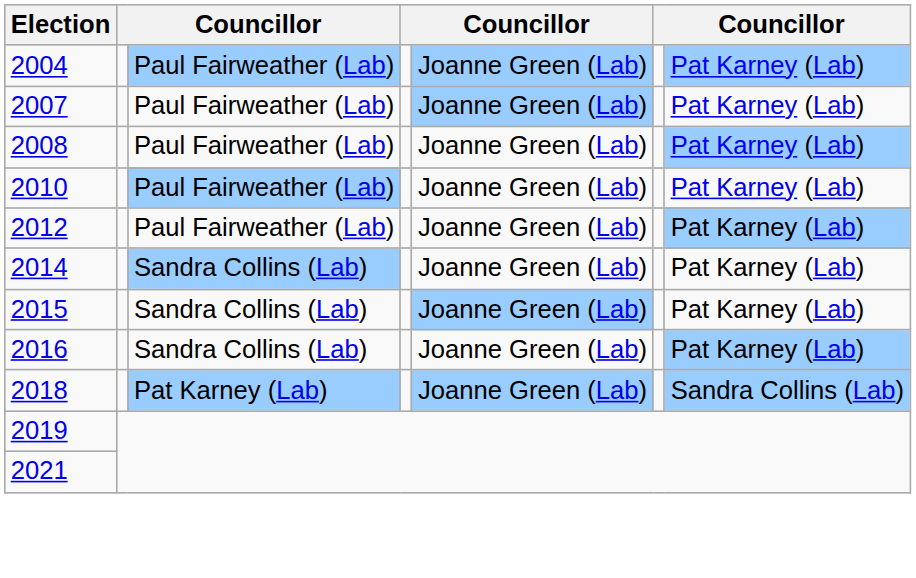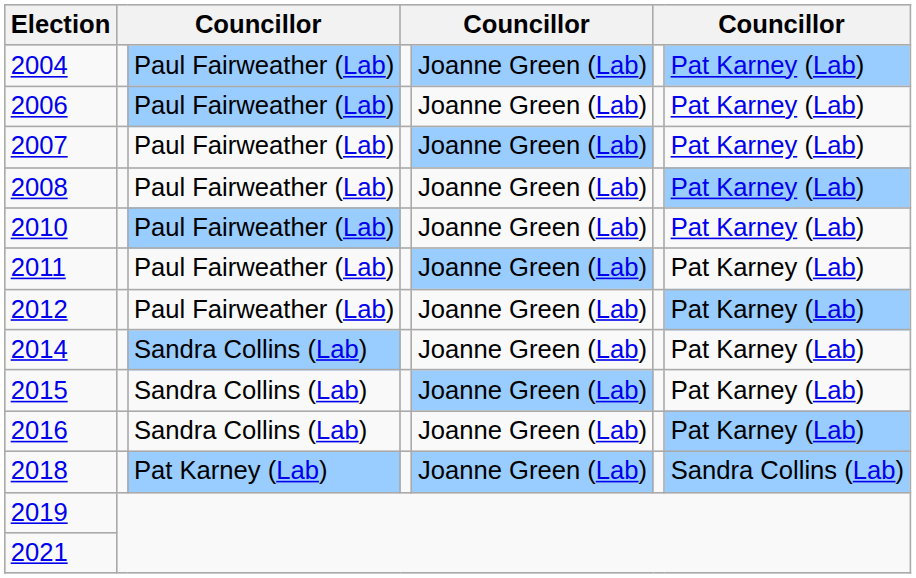+ row: 2006 | Paul Fairweather (Lab) | Joanne Green (Lab) | Pat Karney (Lab)
+ row: 2011 | Paul Fairweather (Lab) | Joanne Green (Lab) | Pat Karney (Lab)
